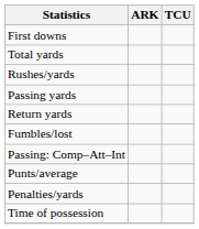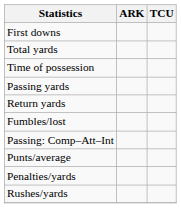rows swapped: Rushes/yards <-> Time of possession
